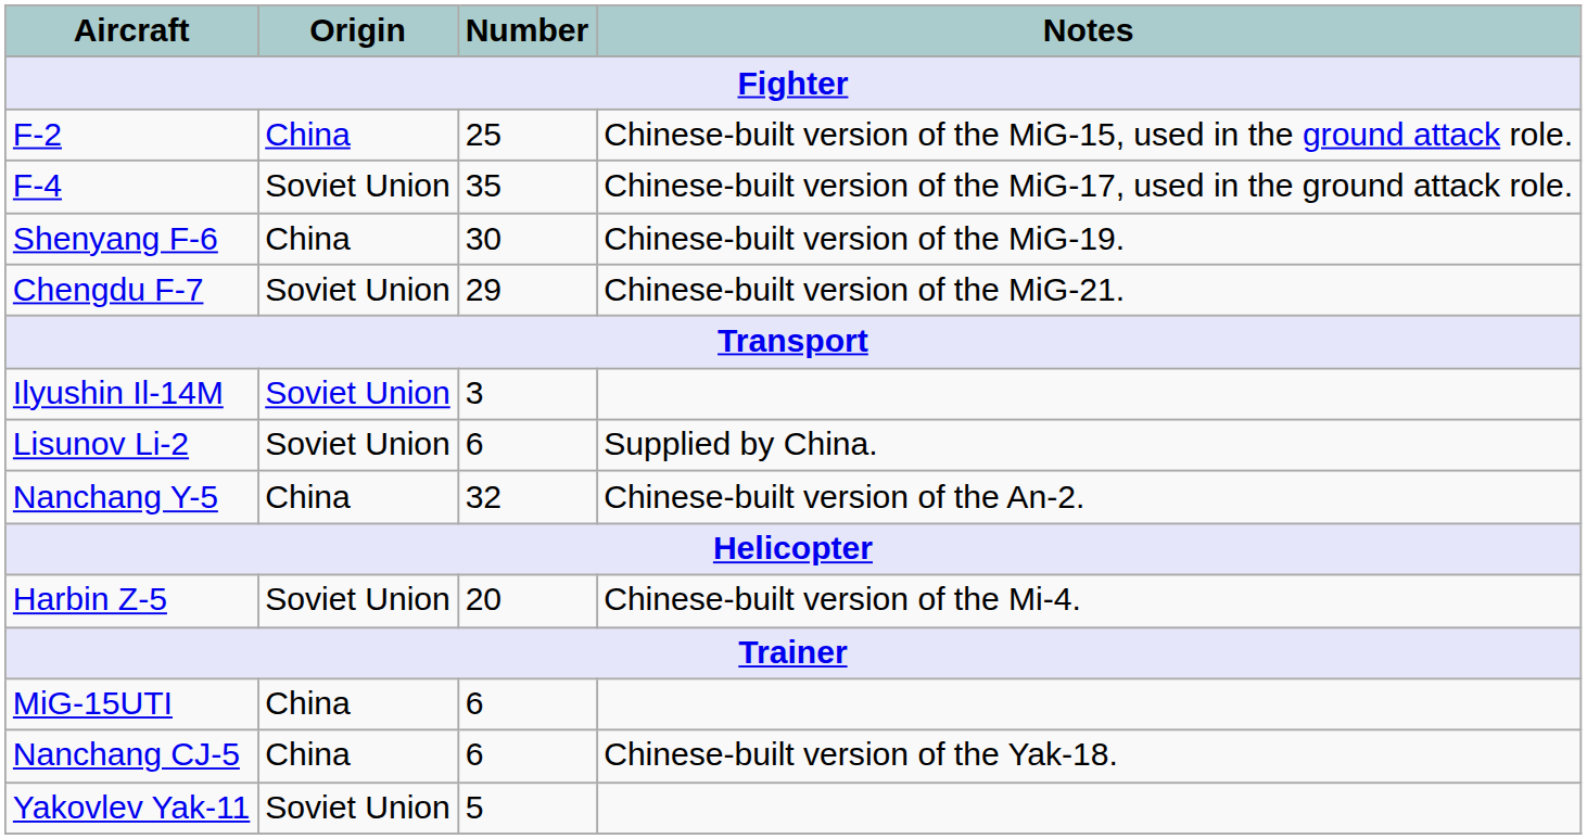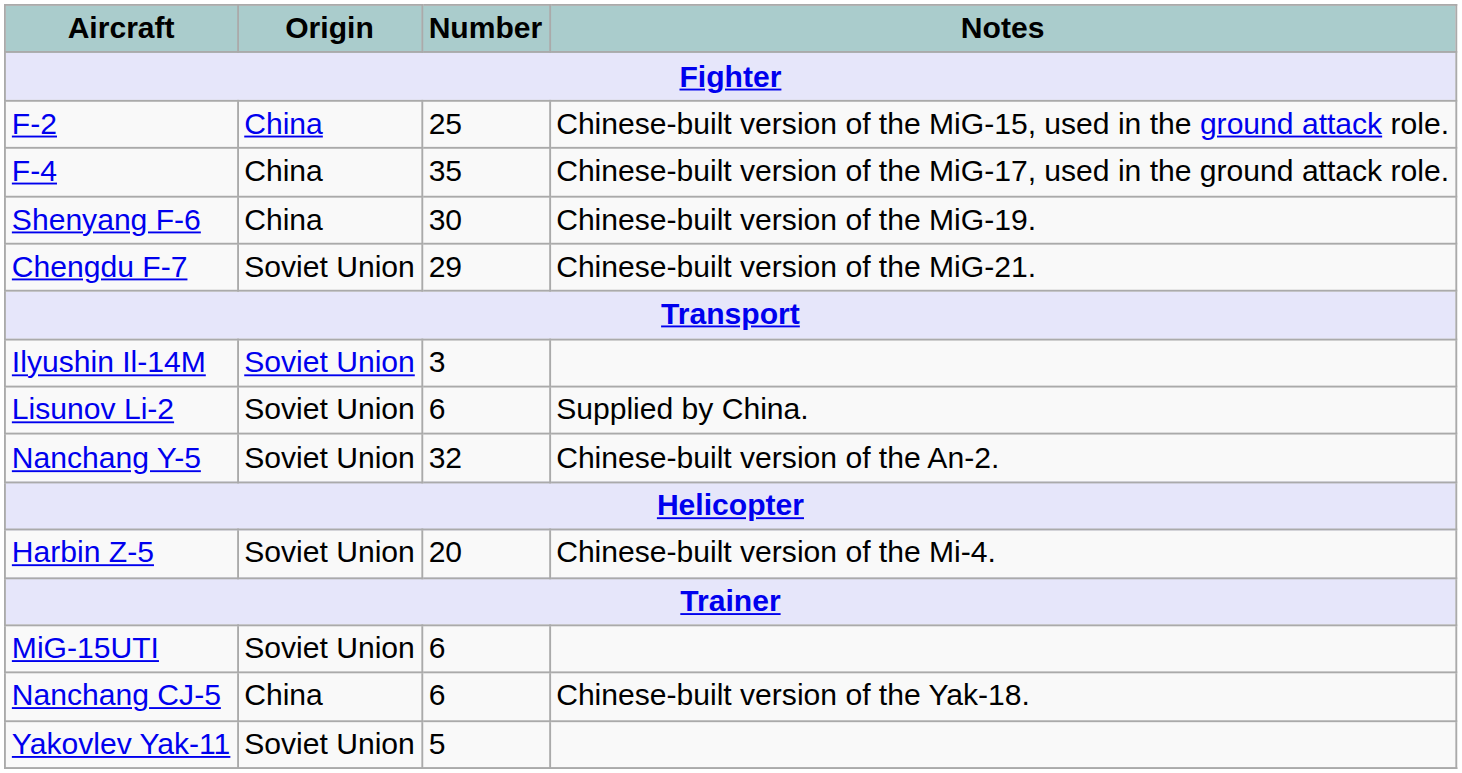F-4 | Origin: Soviet Union -> China
Nanchang Y-5 | Origin: China -> Soviet Union
MiG-15UTI | Origin: China -> Soviet Union
